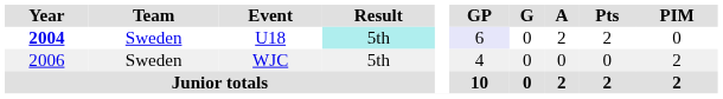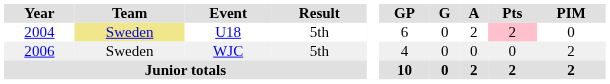U18 | Year: bold -> normal
U18 | Team: no background -> khaki background
U18 | Result: paleturquoise background -> no background
U18 | GP: lavender background -> no background
U18 | Pts: no background -> pink background
